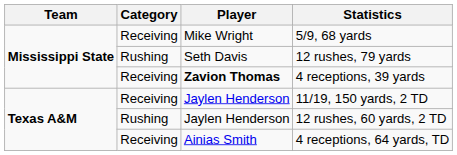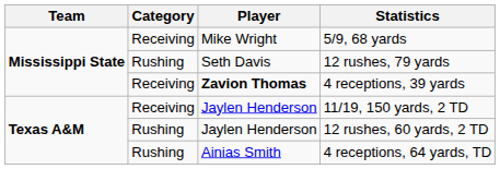4 receptions, 64 yards, TD | Category: Receiving -> Rushing
